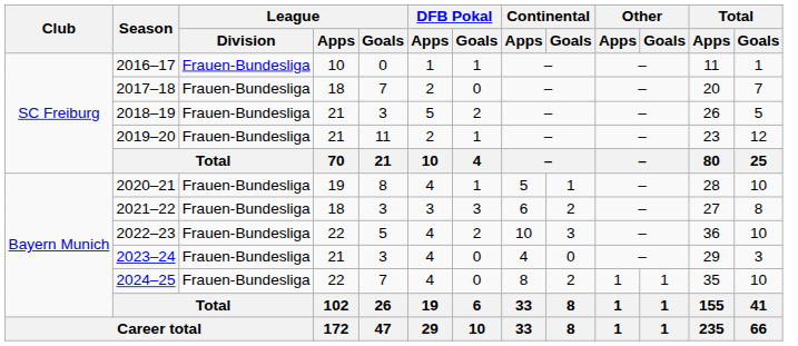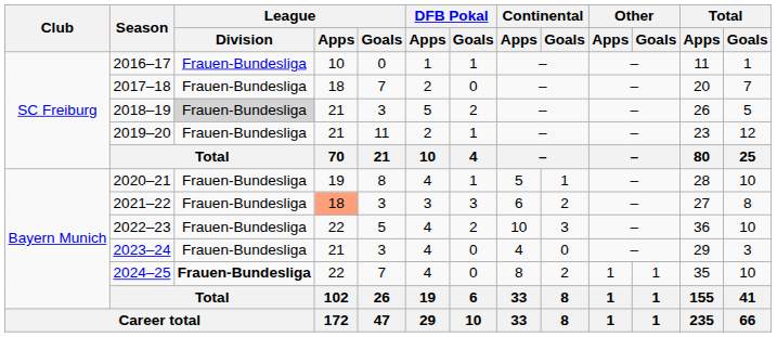2018–19 | League / Division: no background -> lightgrey background
2021–22 | League / Apps: no background -> lightsalmon background
2024–25 | League / Division: normal -> bold
